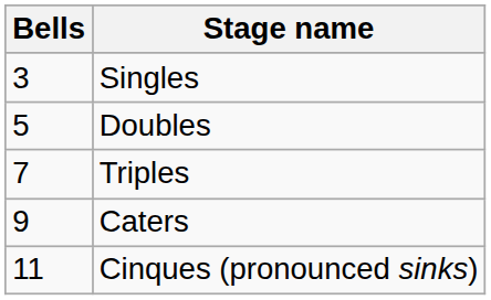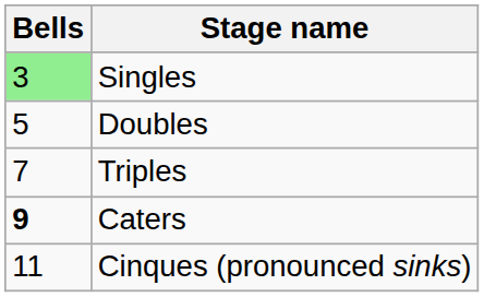Singles | Bells: no background -> lightgreen background
Caters | Bells: normal -> bold
